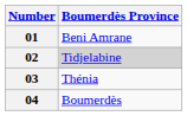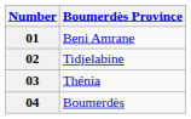02 | Boumerdès Province: lightgrey background -> no background
